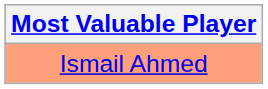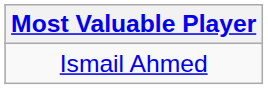row 2 | column 1: lightsalmon background -> no background
